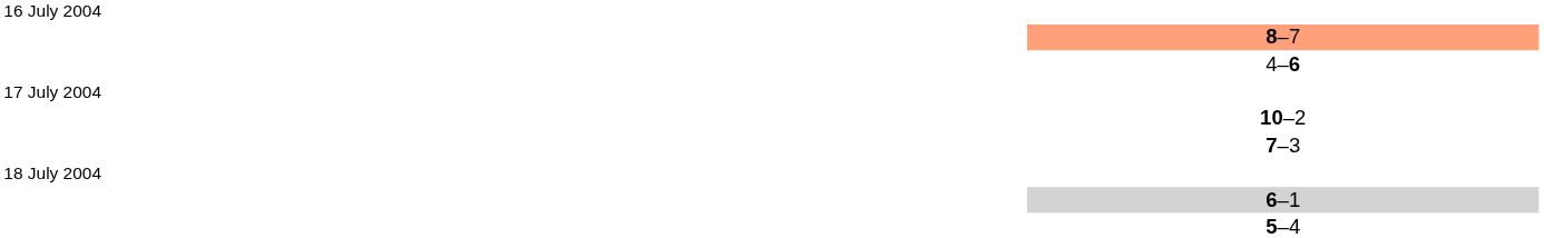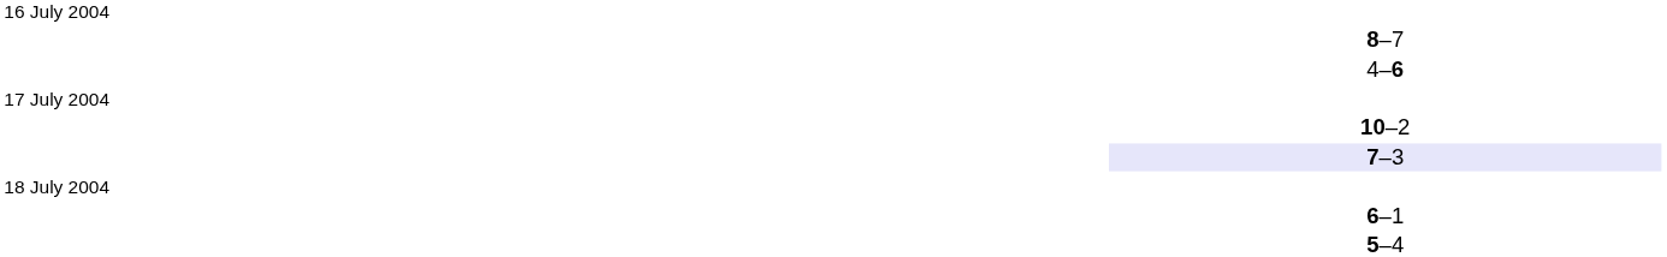8–7 | column 2: lightsalmon background -> no background
7–3 | column 2: no background -> lavender background
6–1 | column 2: lightgrey background -> no background
